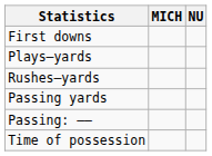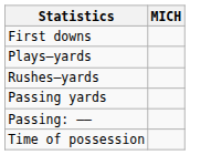- column: NU
